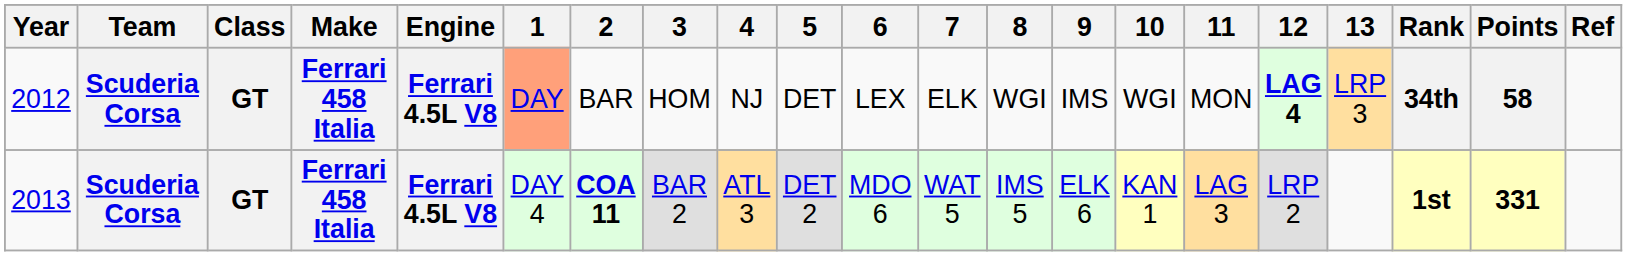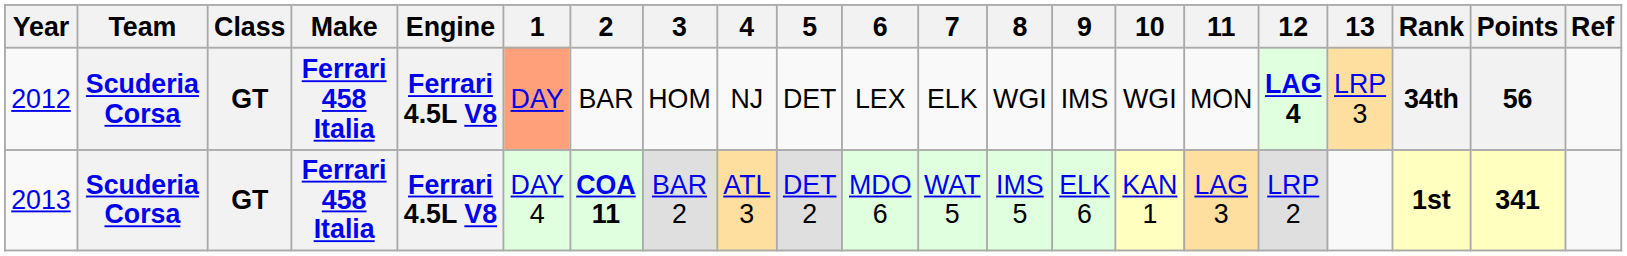2012 | Points: 58 -> 56
2013 | Points: 331 -> 341
